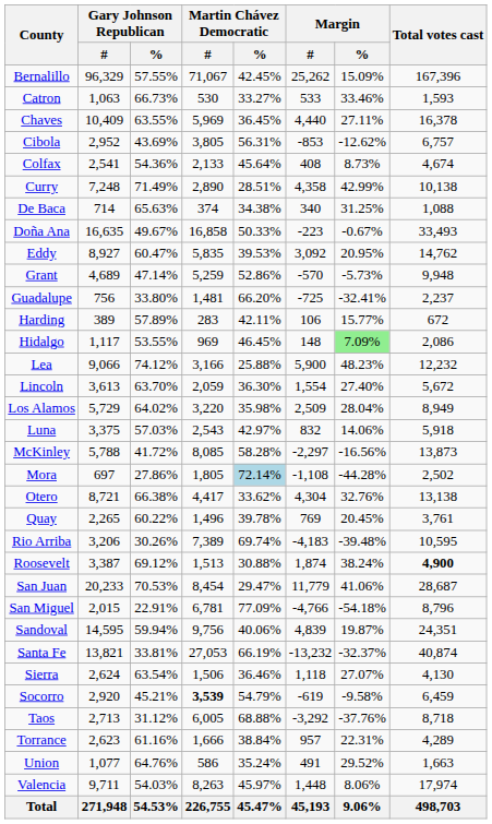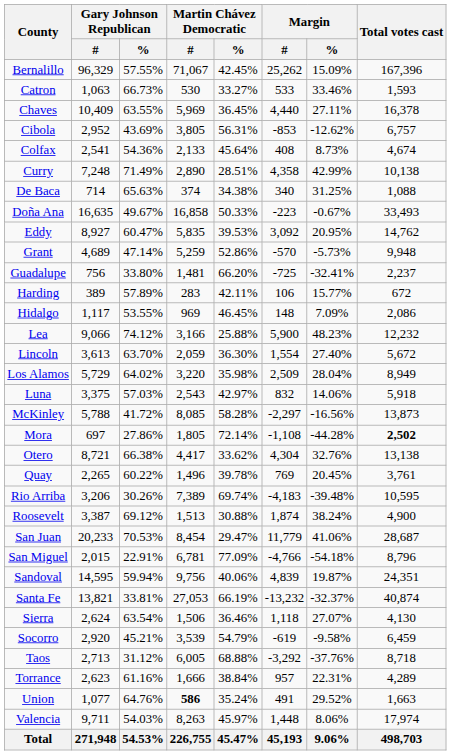Hidalgo | Margin / %: lightgreen background -> no background
Mora | Martin Chávez Democratic / %: lightblue background -> no background
Mora | Total votes cast: normal -> bold
Roosevelt | Total votes cast: bold -> normal
Socorro | Martin Chávez Democratic / #: bold -> normal
Union | Martin Chávez Democratic / #: normal -> bold
